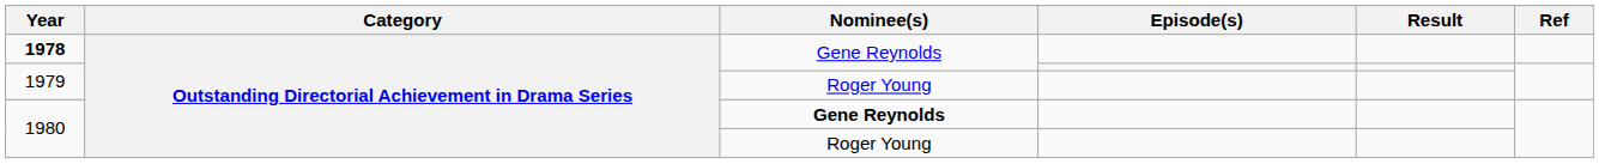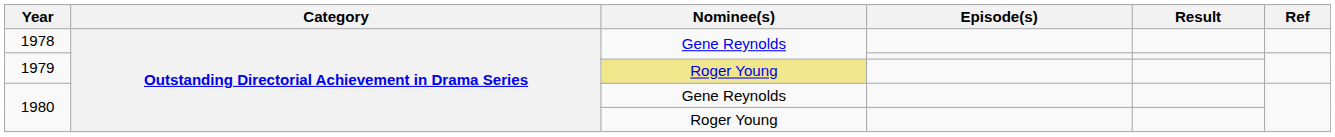1978 | Year: bold -> normal
1979 / Roger Young | Nominee(s): no background -> khaki background
1980 / Gene Reynolds | Nominee(s): bold -> normal
